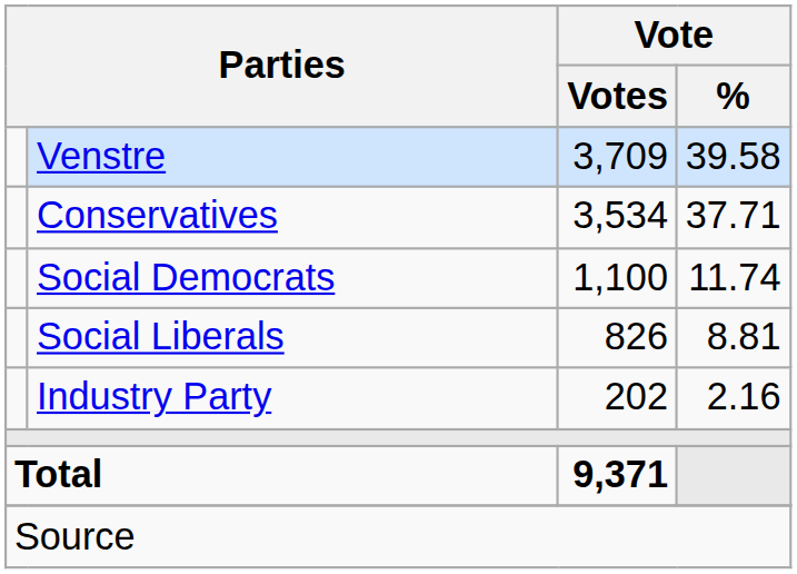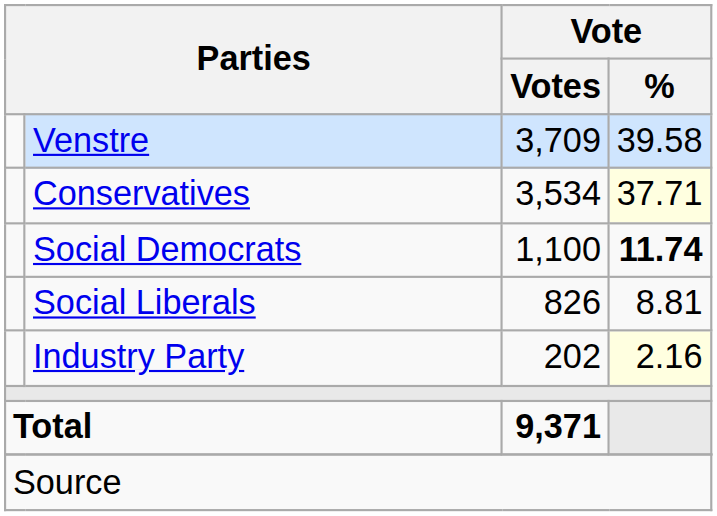Conservatives | Vote / %: no background -> lightyellow background
Social Democrats | Vote / %: normal -> bold
Industry Party | Vote / %: no background -> lightyellow background
